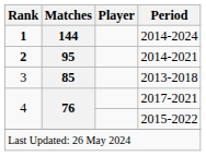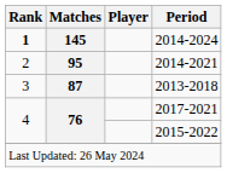2014-2024 | Matches: 144 -> 145
2014-2021 | Rank: bold -> normal
2013-2018 | Matches: 85 -> 87
